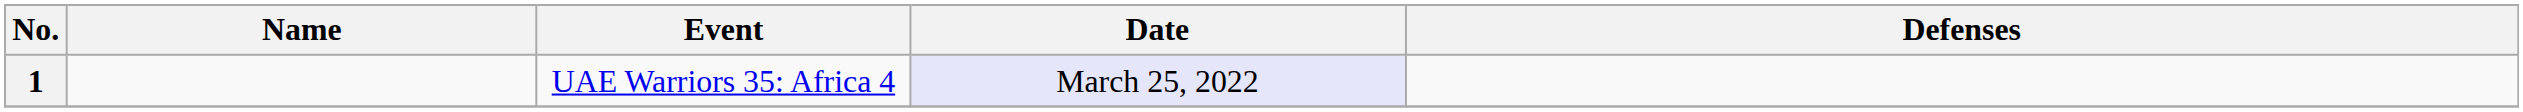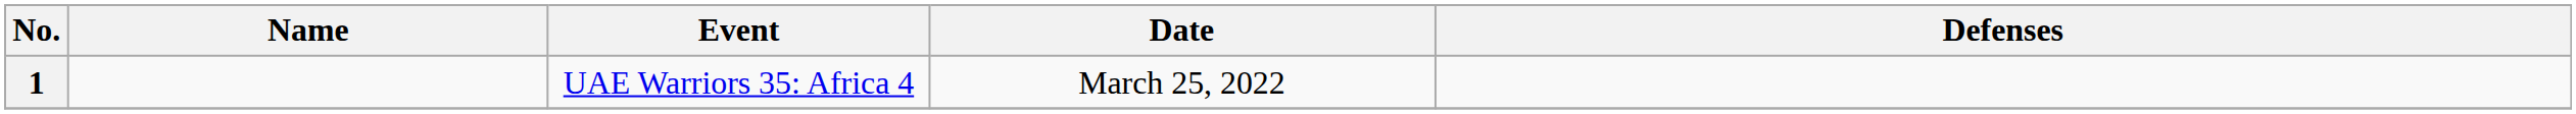1 | Date: lavender background -> no background
